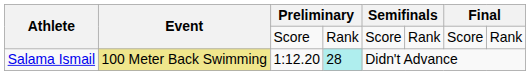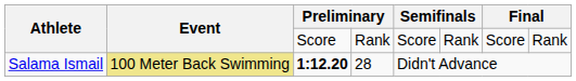Salama Ismail | column 3: normal -> bold
Salama Ismail | column 4: paleturquoise background -> no background
